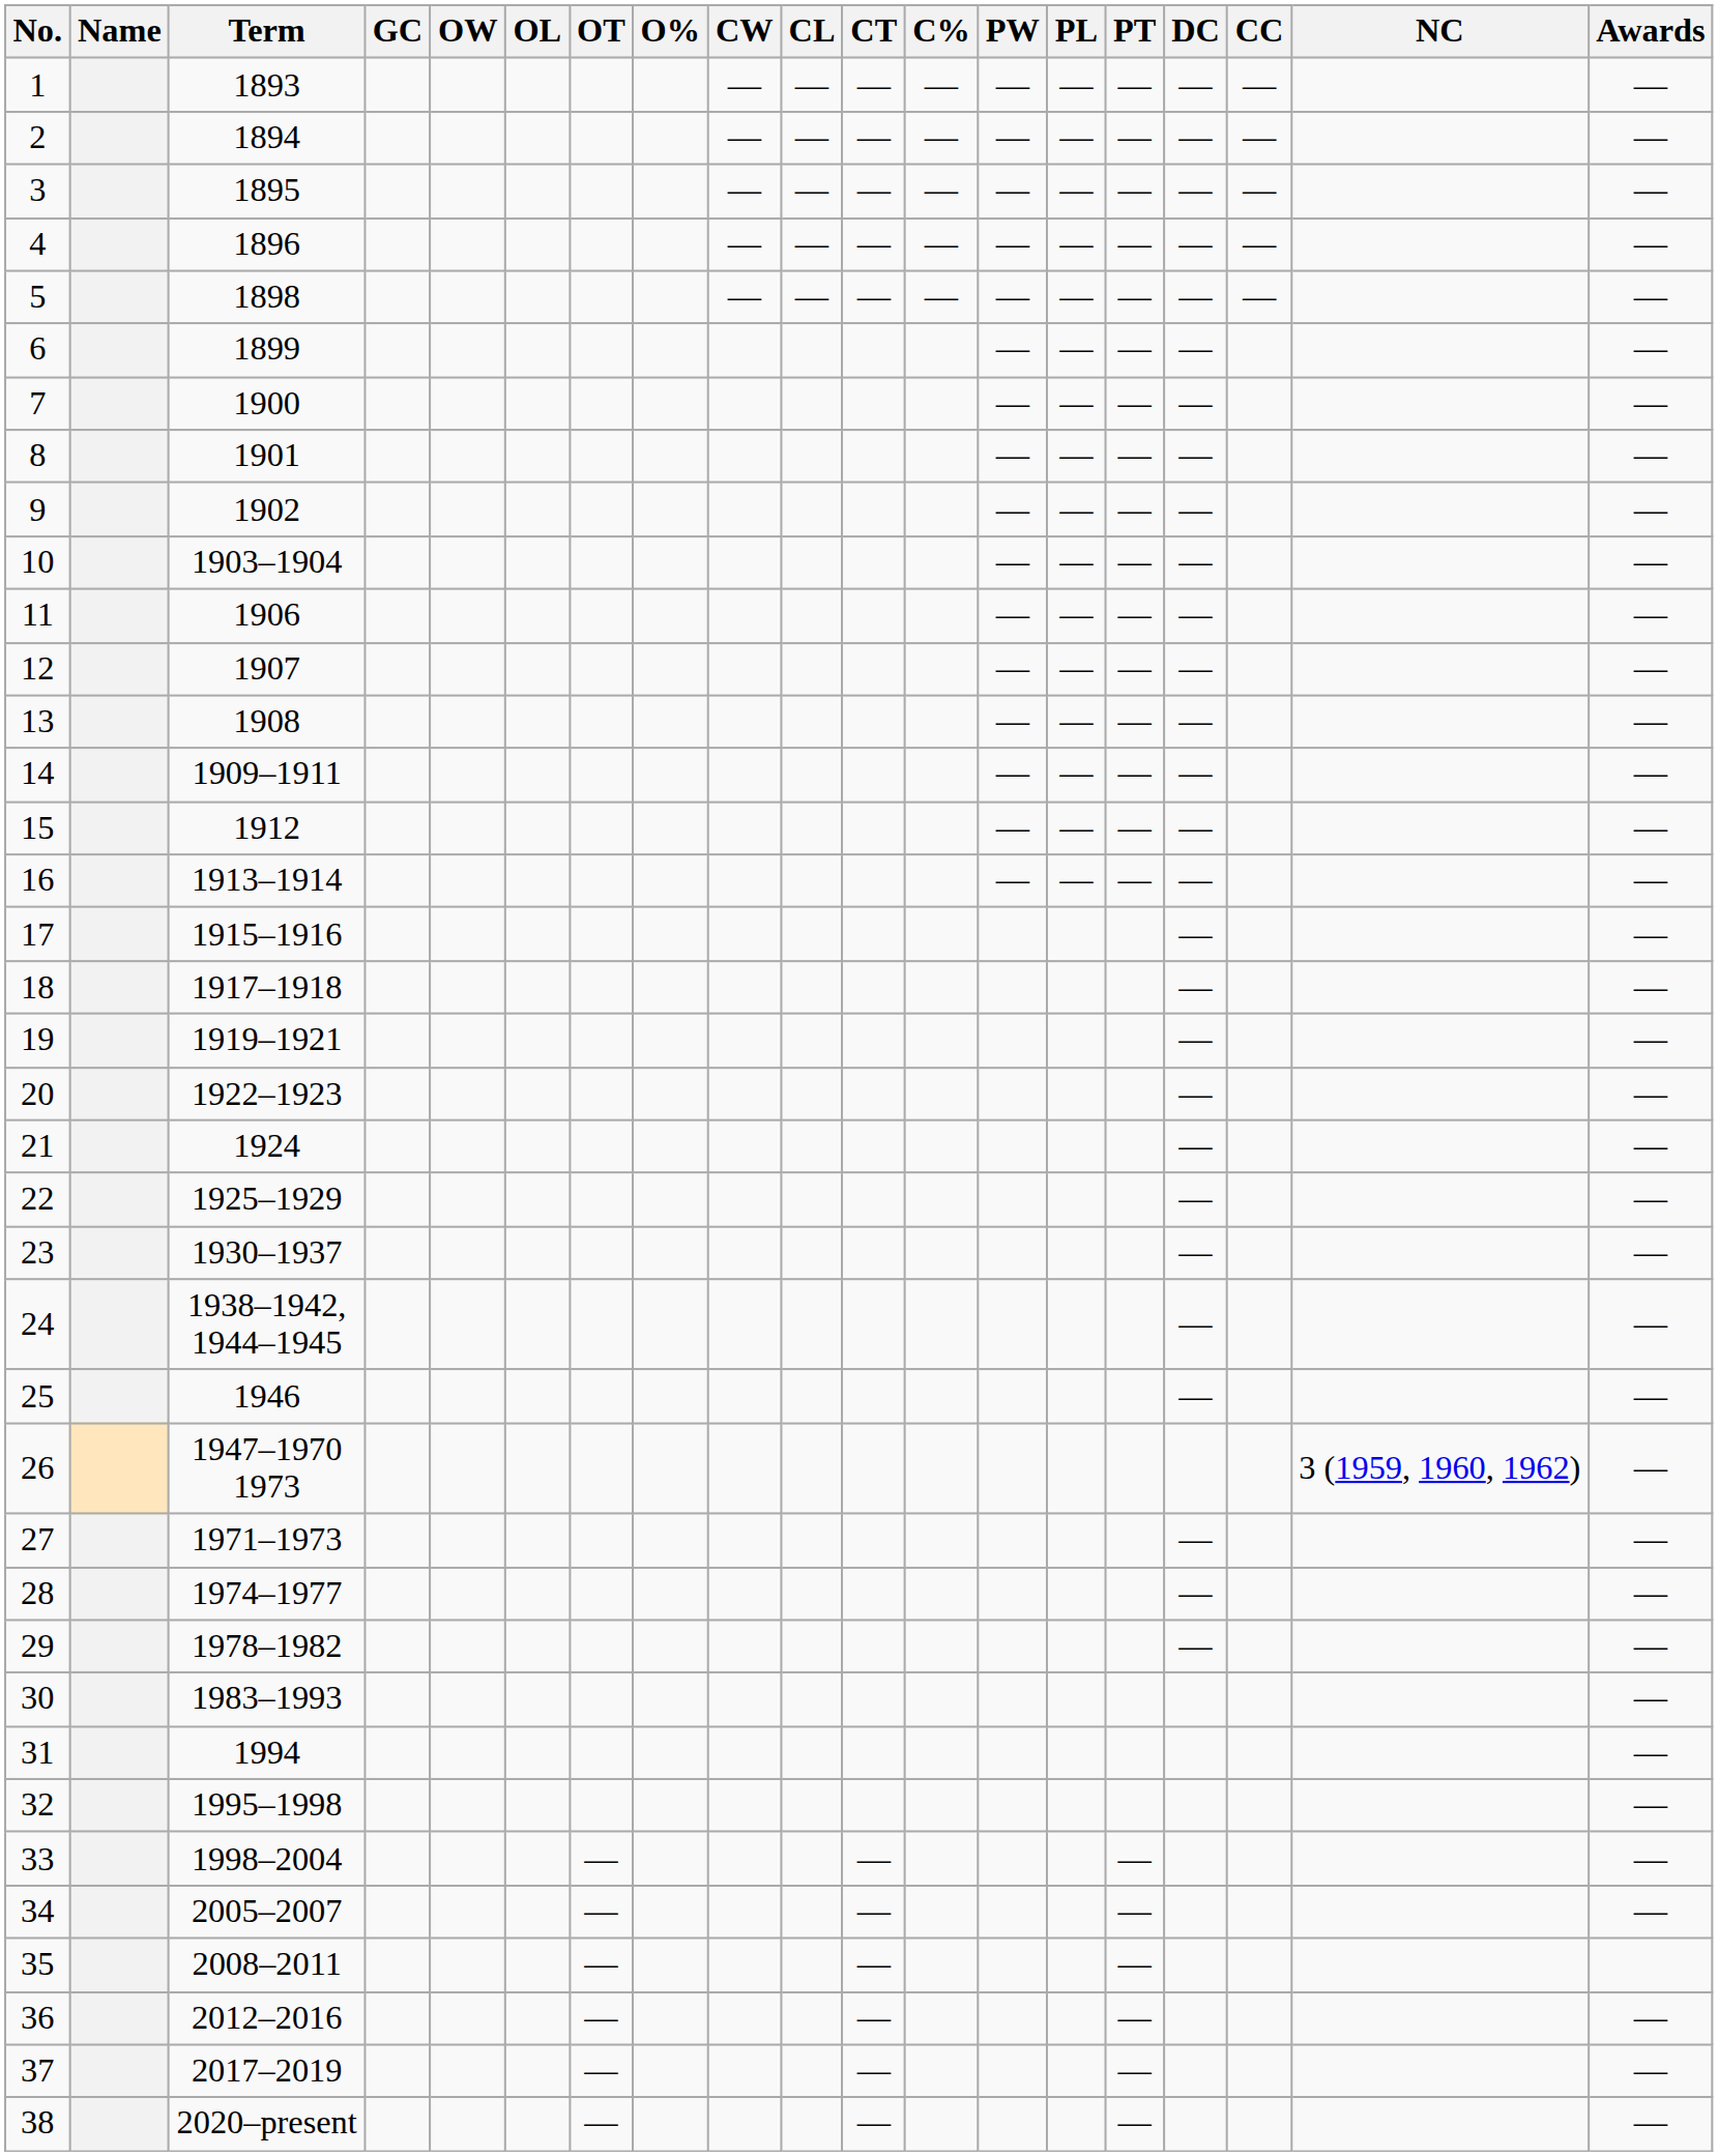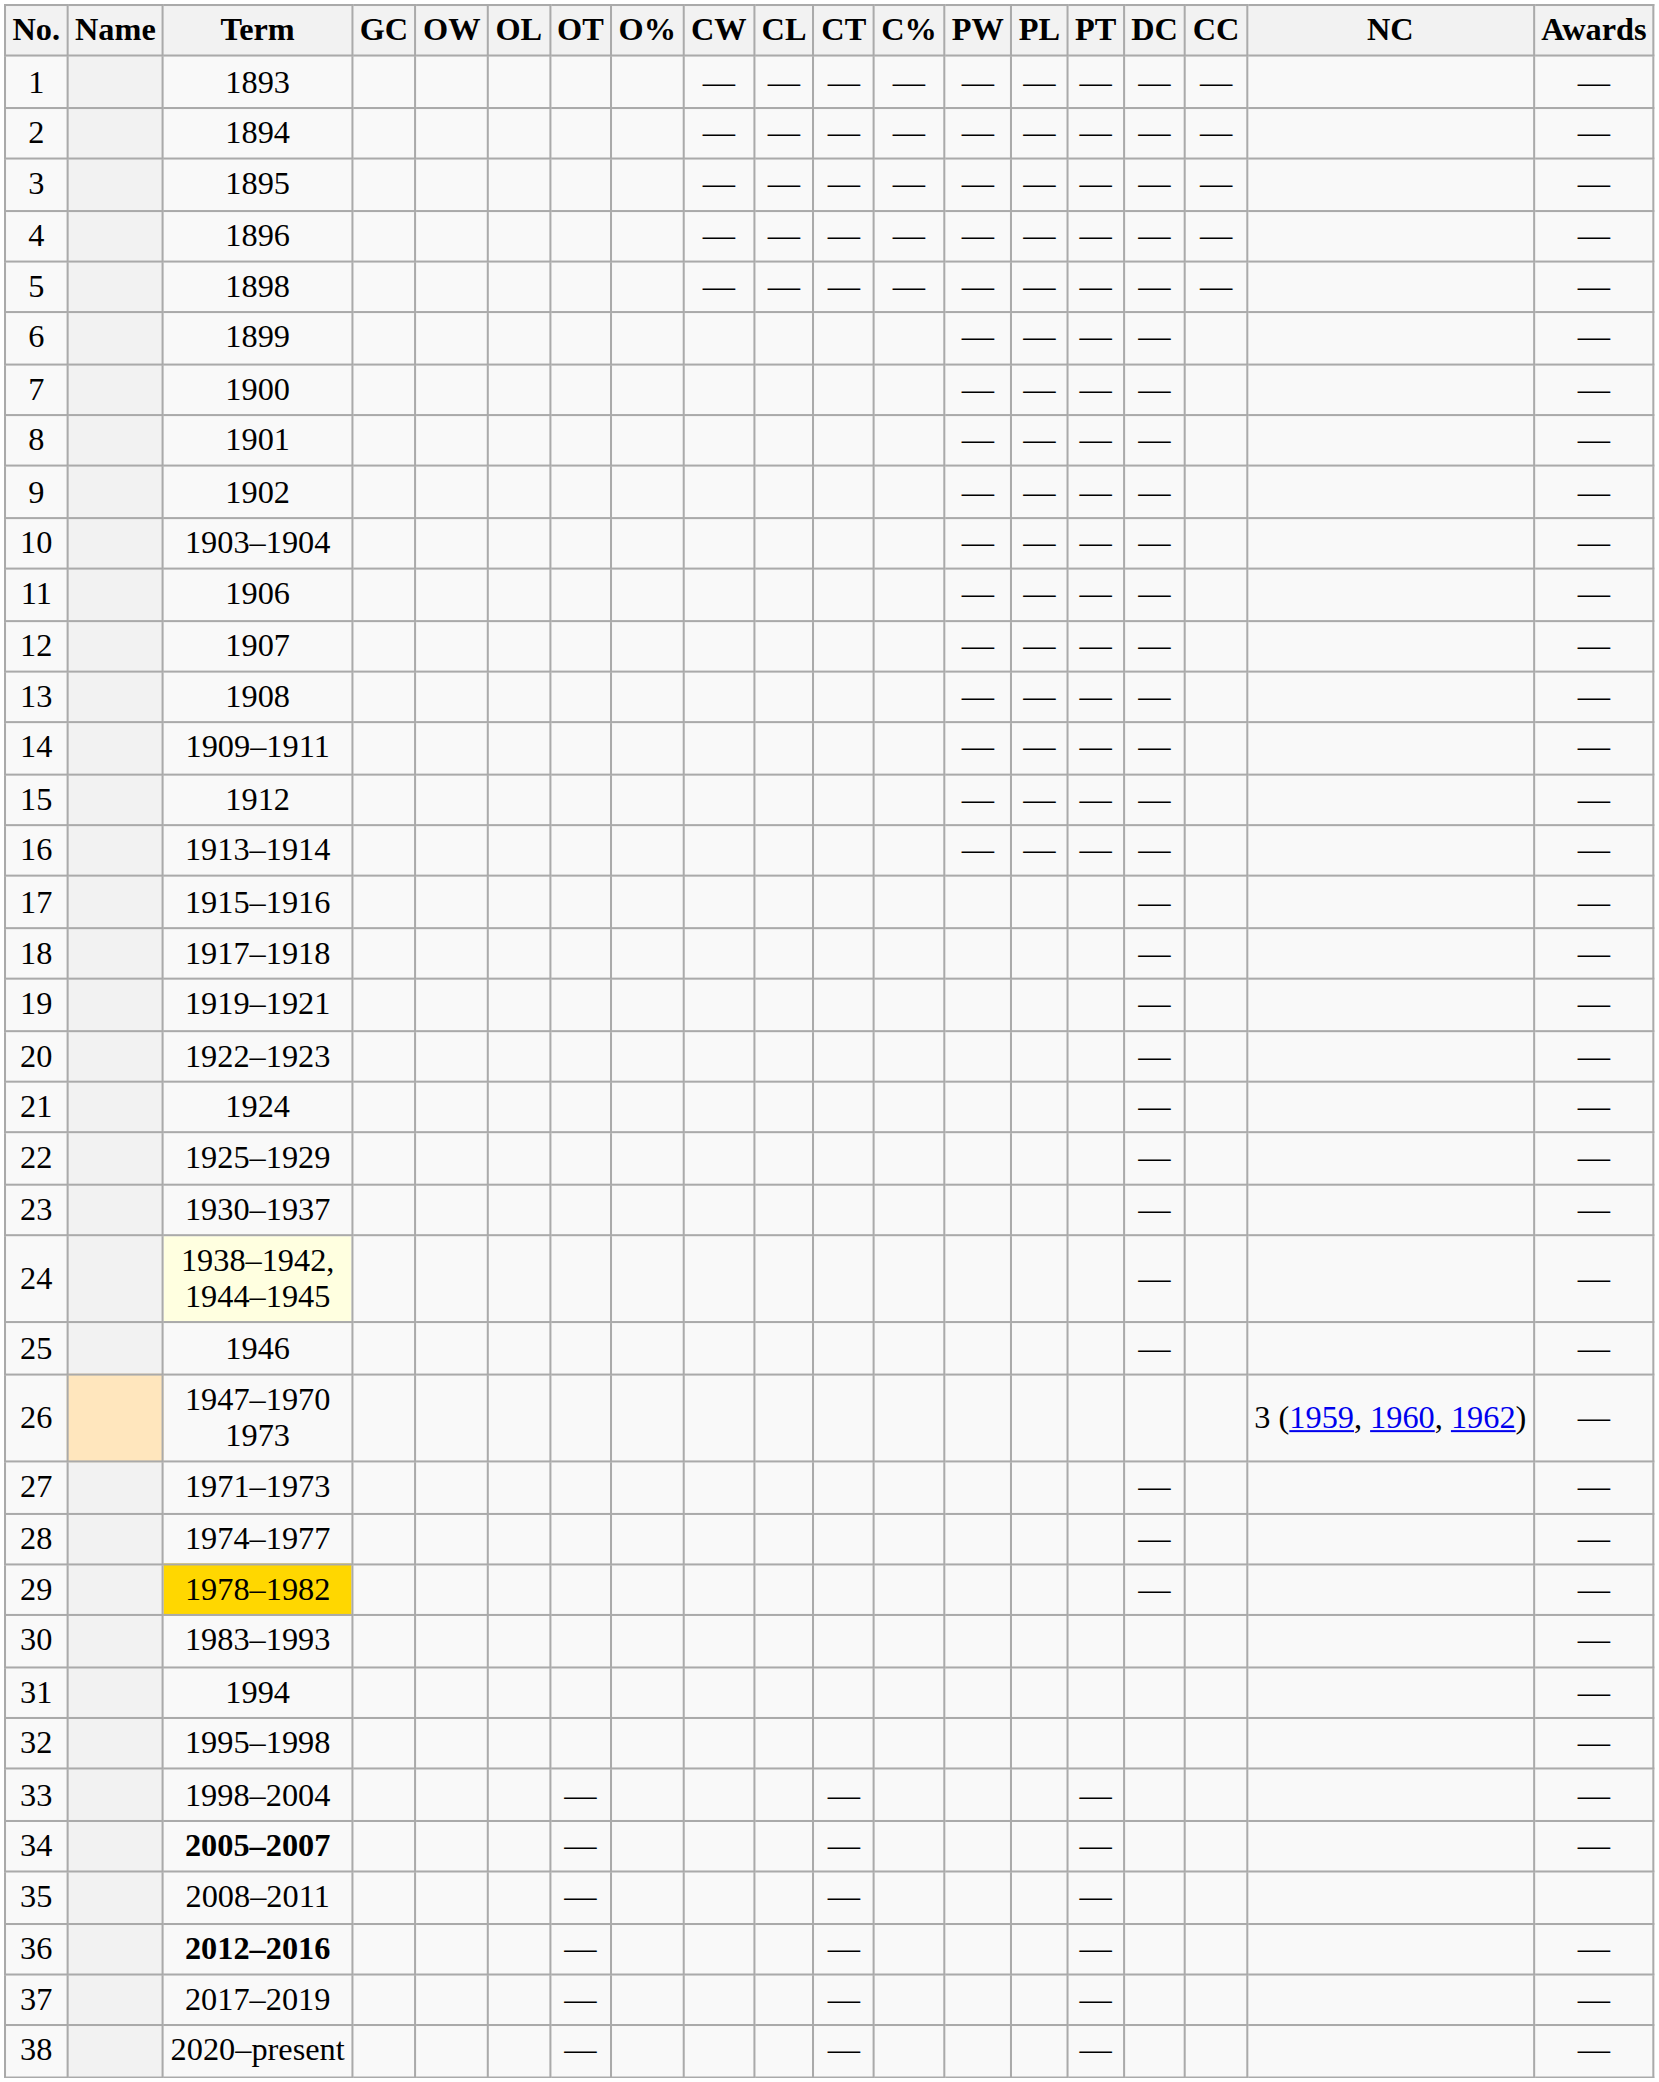24 | Term: no background -> lightyellow background
29 | Term: no background -> gold background
34 | Term: normal -> bold
36 | Term: normal -> bold
